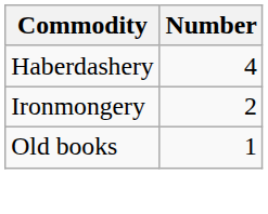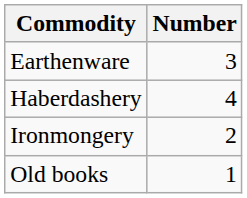+ row: Earthenware | 3
